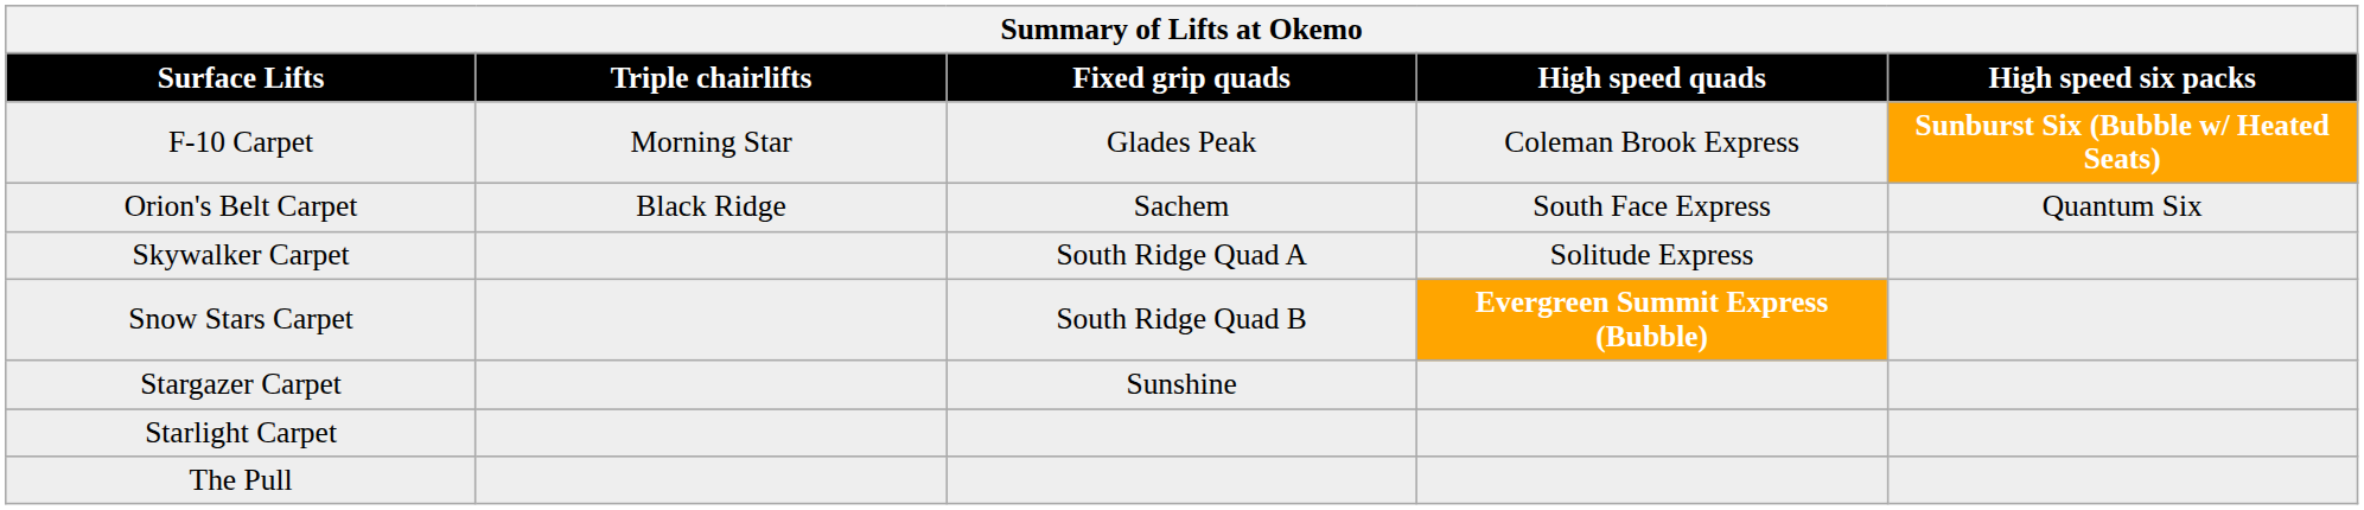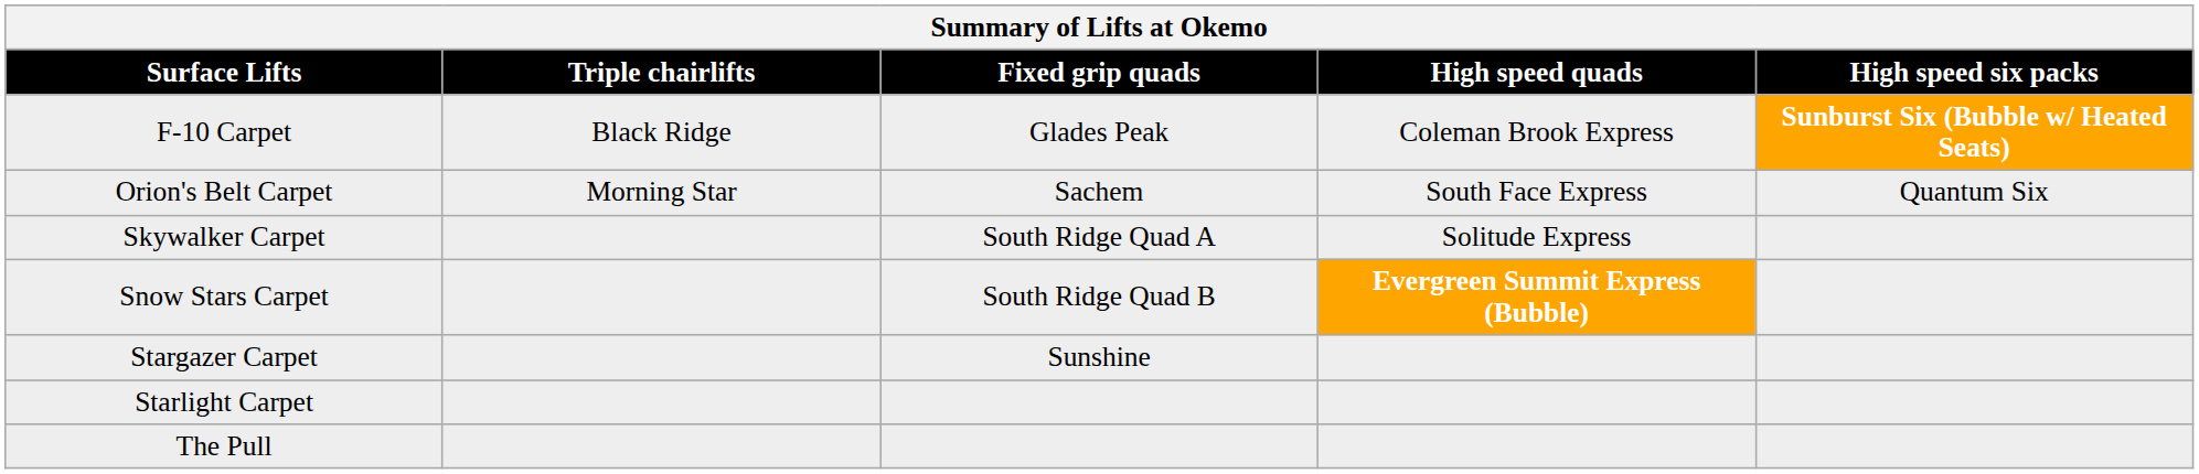F-10 Carpet | Triple chairlifts: Morning Star -> Black Ridge
Orion's Belt Carpet | Triple chairlifts: Black Ridge -> Morning Star
